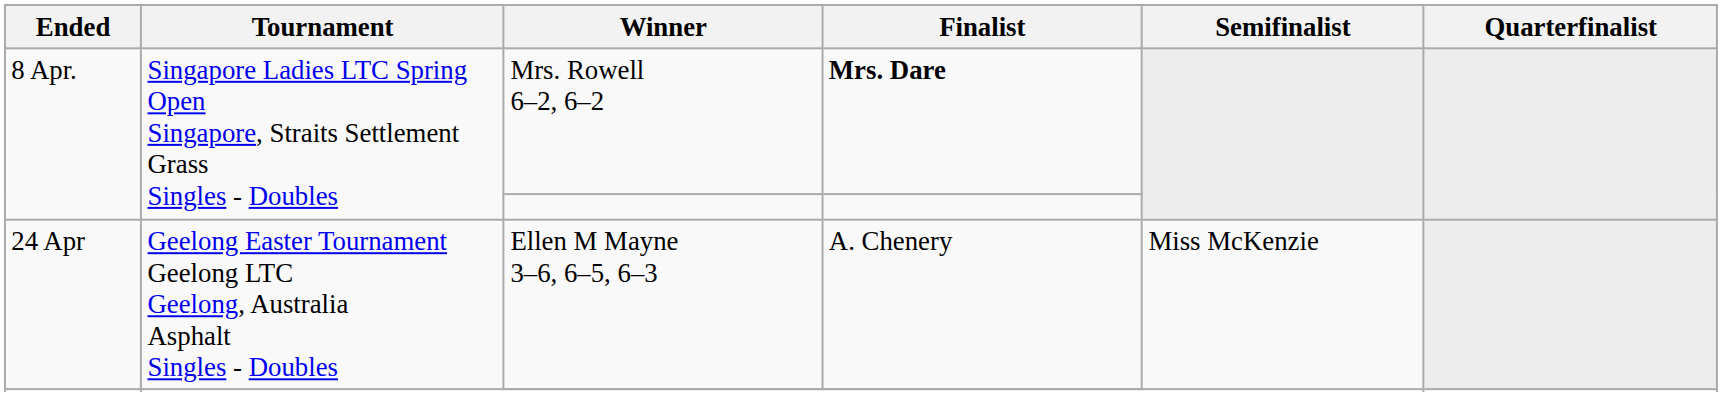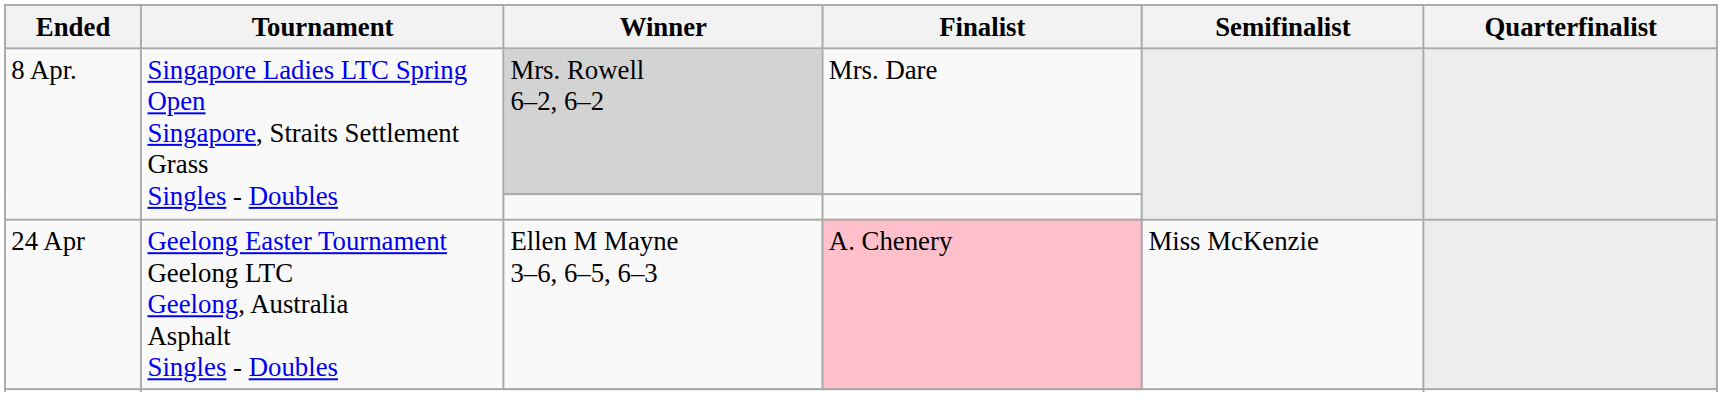Mrs. Rowell 6–2, 6–2 | Winner: no background -> lightgrey background
Mrs. Rowell 6–2, 6–2 | Finalist: bold -> normal
Ellen M Mayne 3–6, 6–5, 6–3 | Finalist: no background -> pink background
